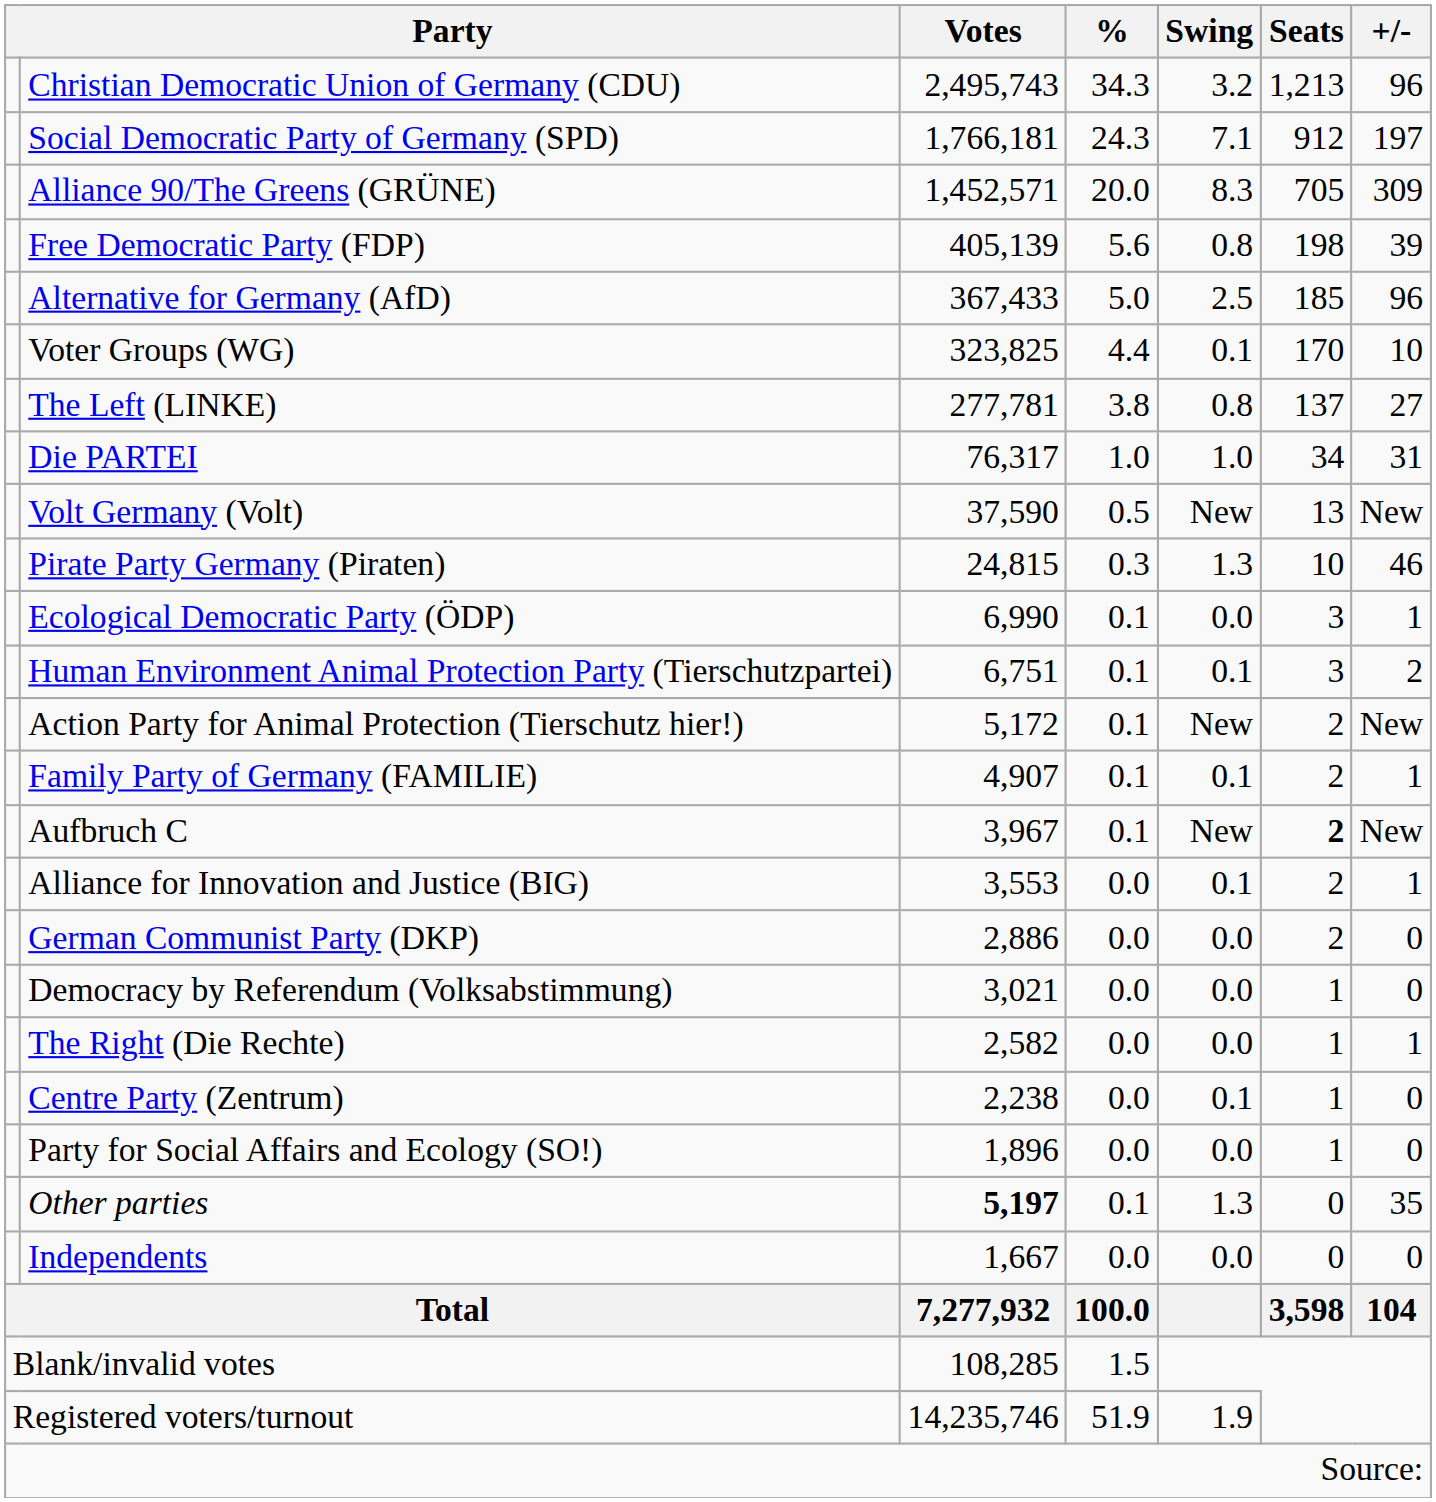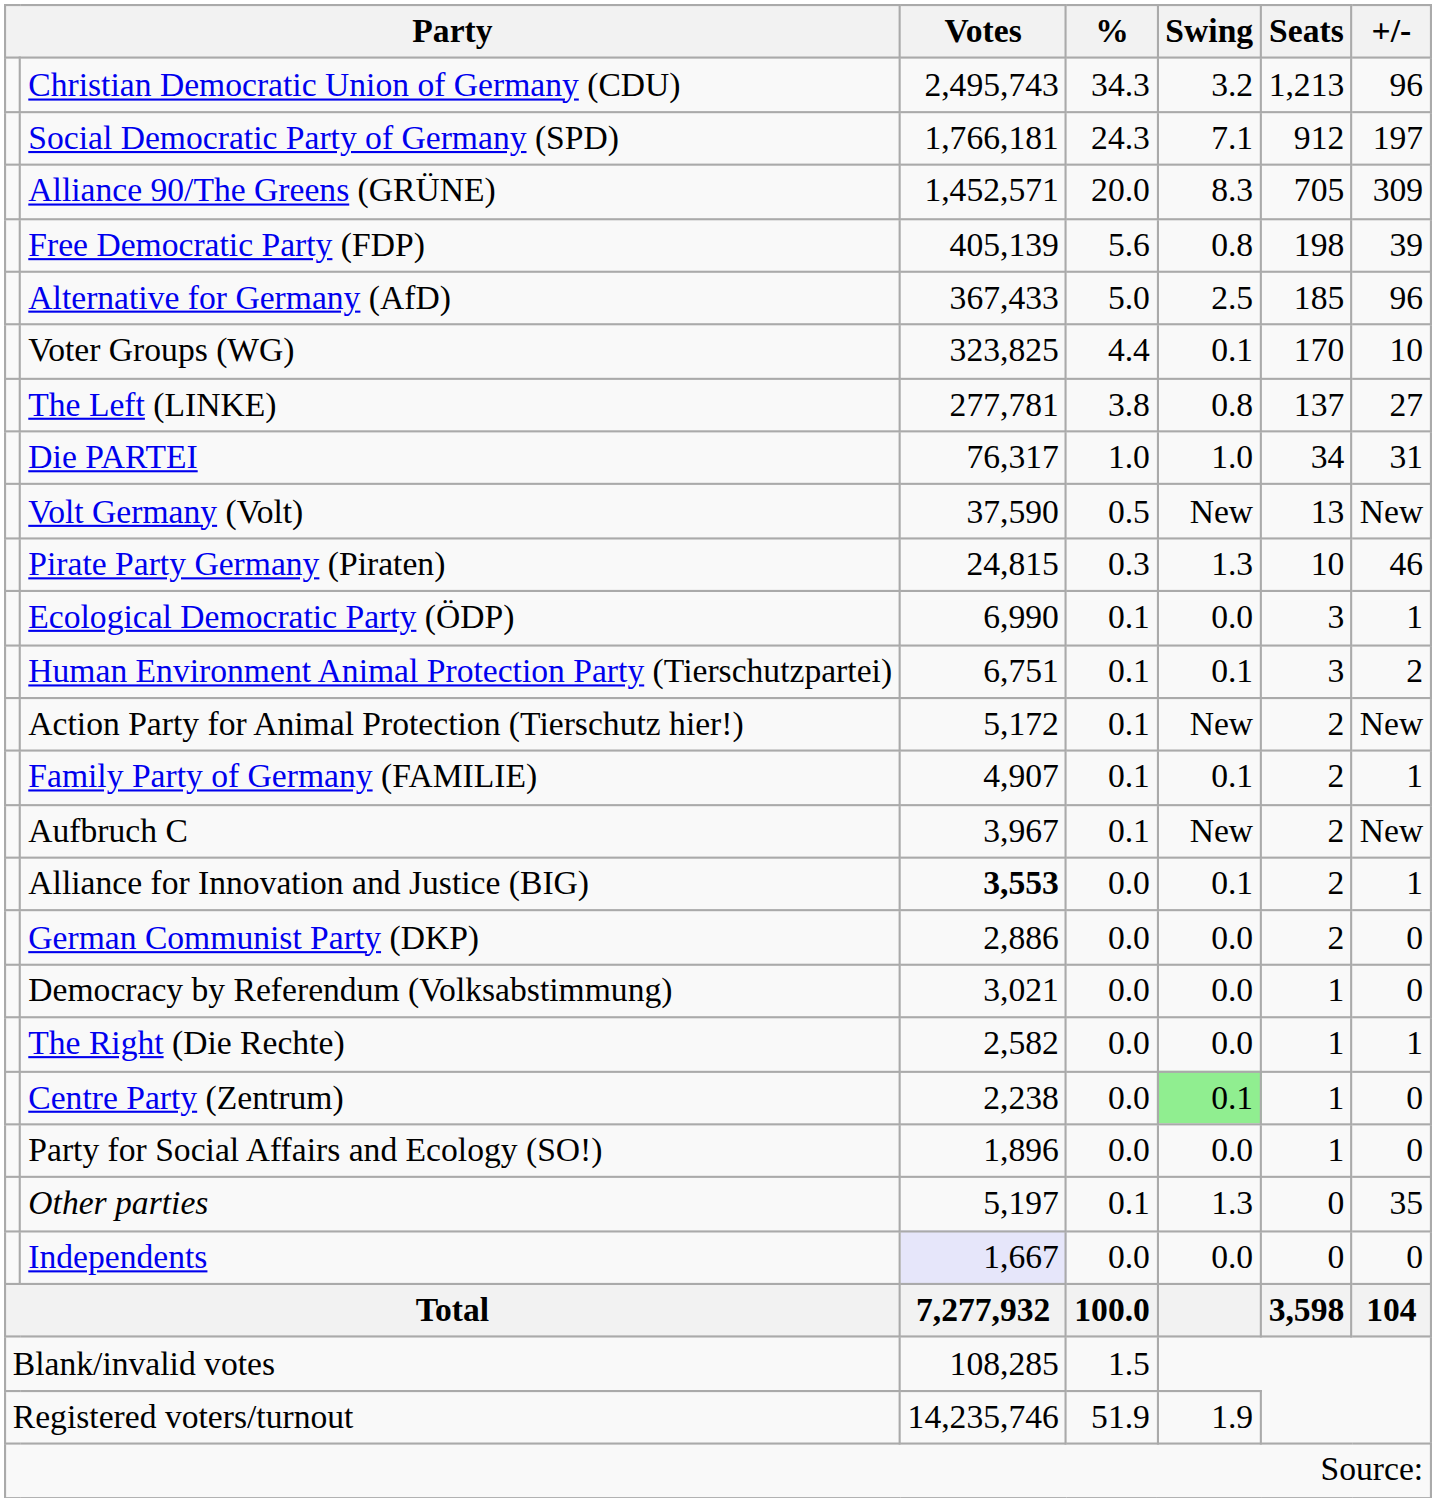Aufbruch C | Seats: bold -> normal
Alliance for Innovation and Justice (BIG) | Votes: normal -> bold
Centre Party (Zentrum) | Swing: no background -> lightgreen background
Other parties | Votes: bold -> normal
Independents | Votes: no background -> lavender background
